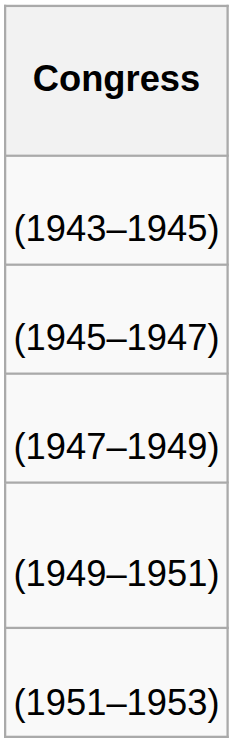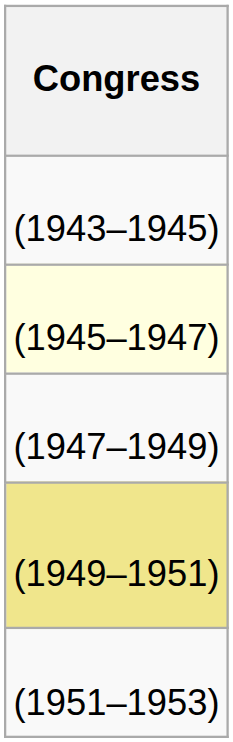row 3 | column 1: no background -> lightyellow background
row 5 | column 1: no background -> khaki background
